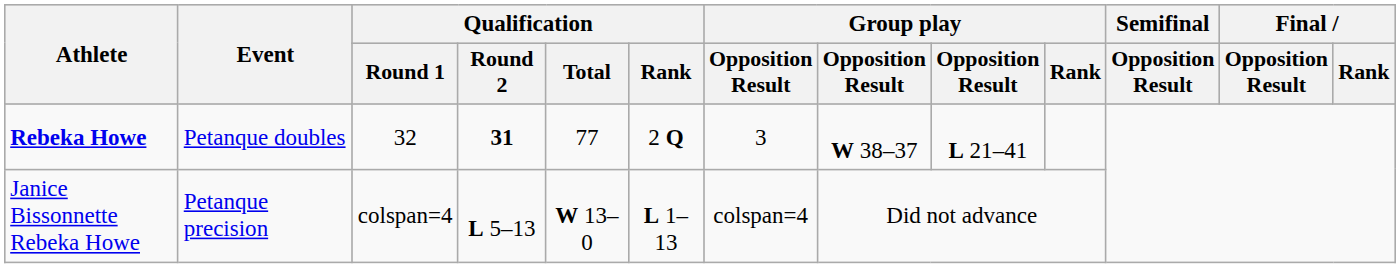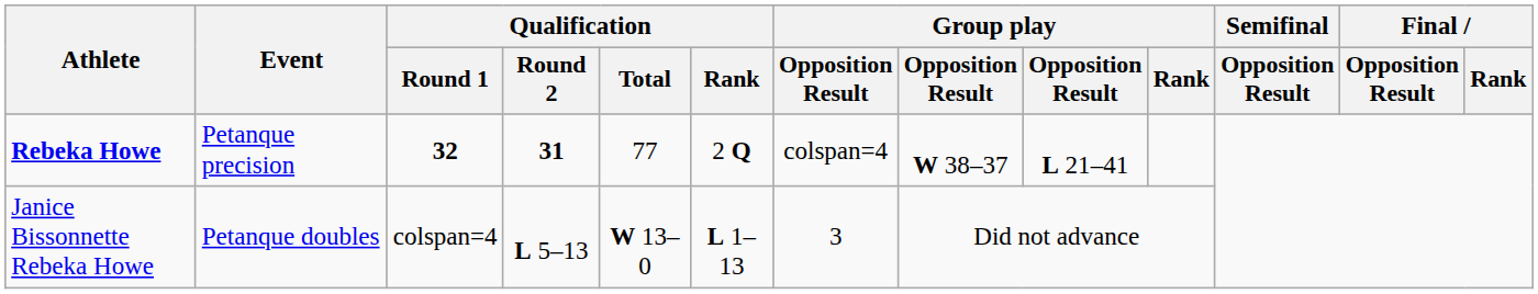Rebeka Howe | Event: Petanque doubles -> Petanque precision
Rebeka Howe | Qualification / Round 1: normal -> bold
Rebeka Howe | column 7: 3 -> colspan=4
Janice Bissonnette Rebeka Howe | Event: Petanque precision -> Petanque doubles
Janice Bissonnette Rebeka Howe | column 7: colspan=4 -> 3
